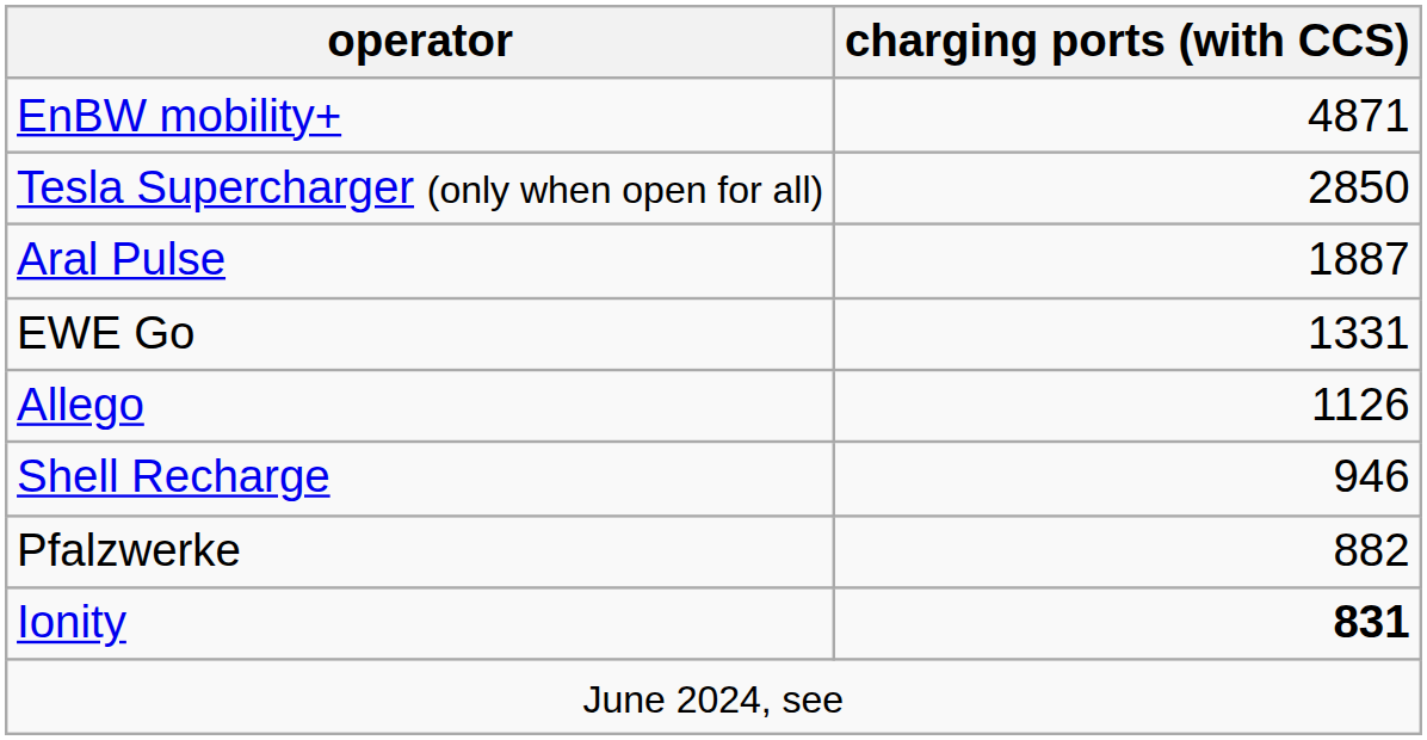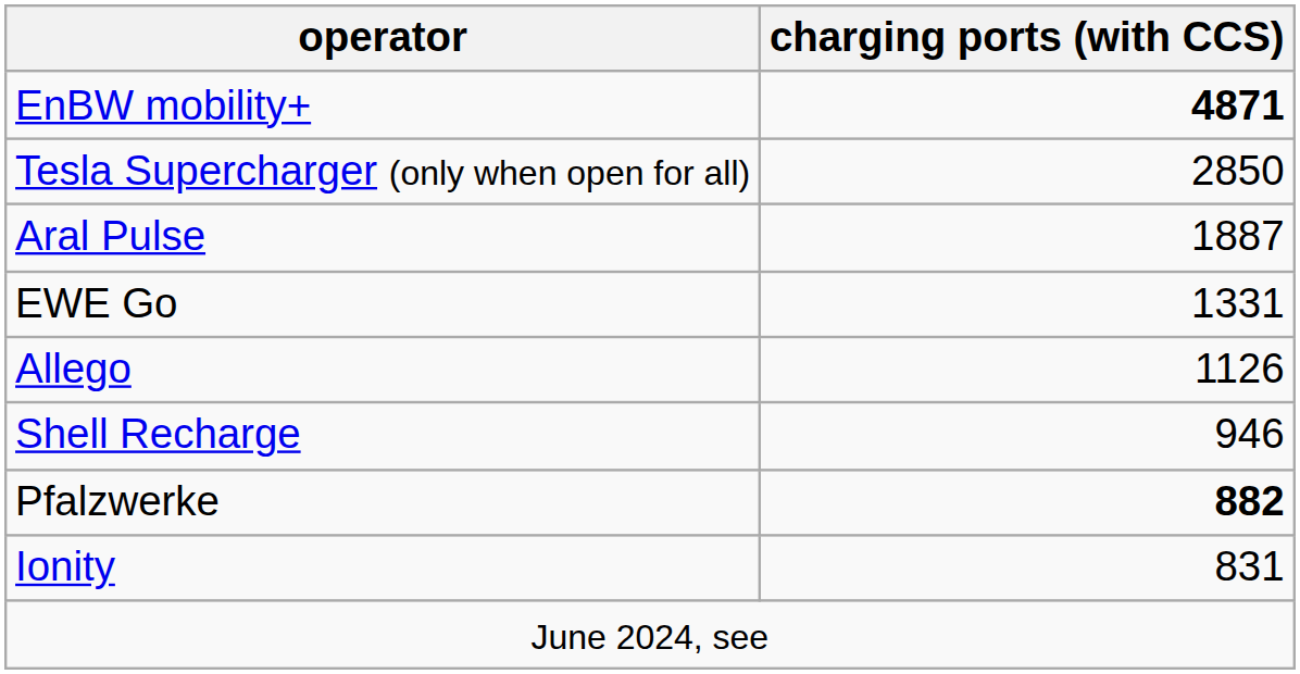EnBW mobility+ | charging ports (with CCS): normal -> bold
Pfalzwerke | charging ports (with CCS): normal -> bold
Ionity | charging ports (with CCS): bold -> normal
